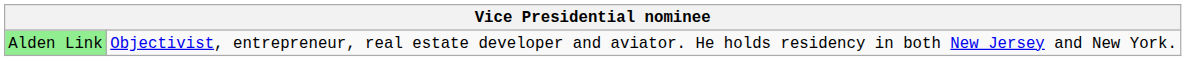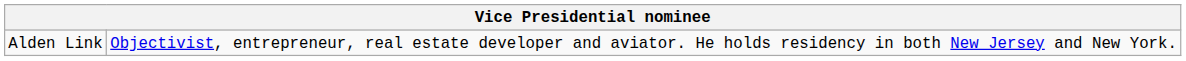Alden Link | column 1: lightgreen background -> no background
